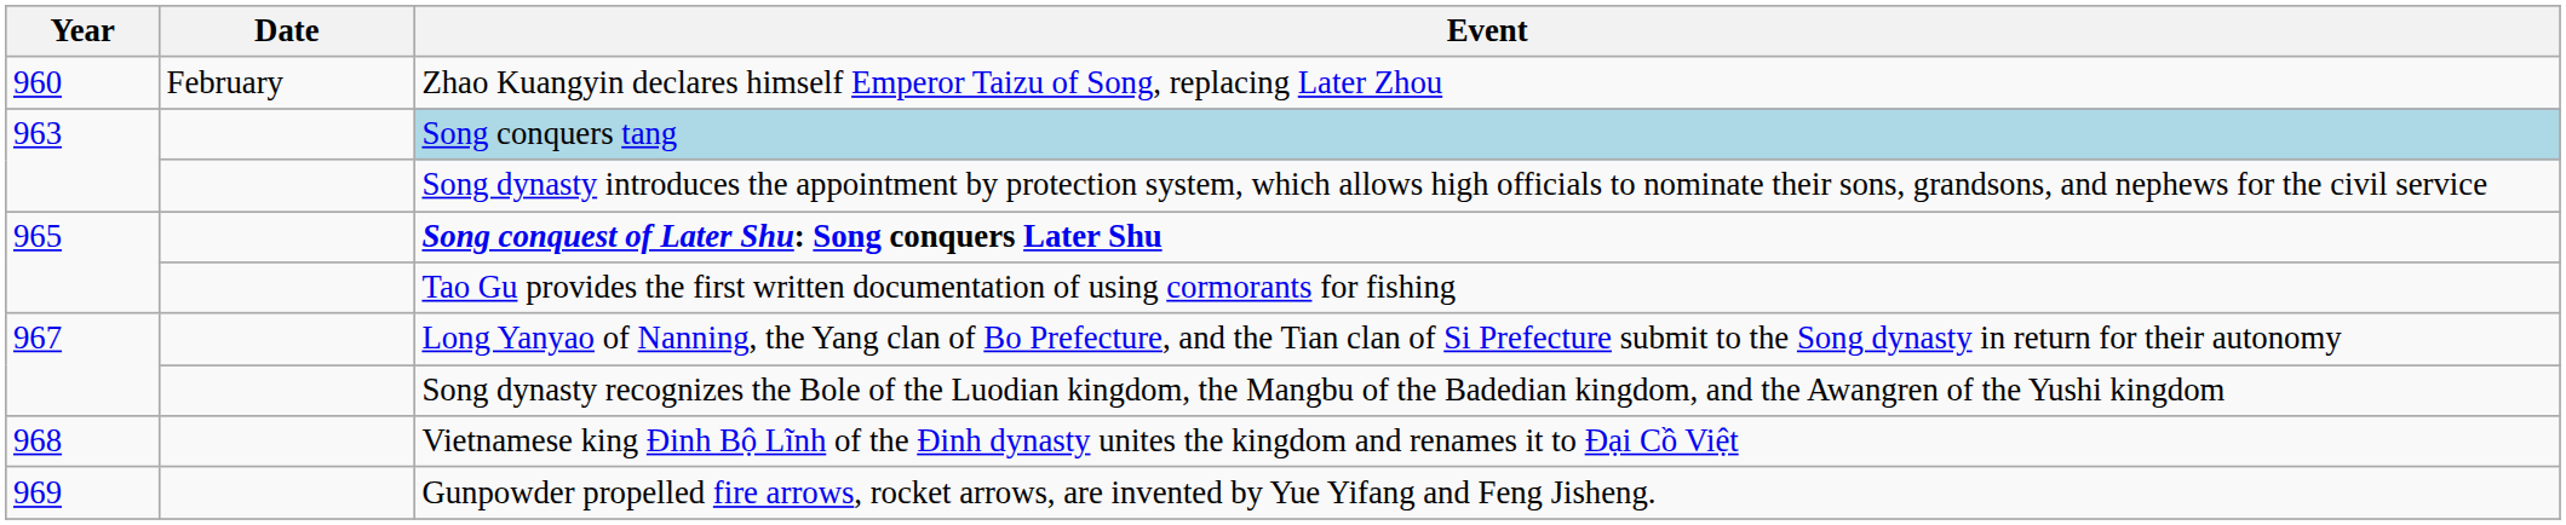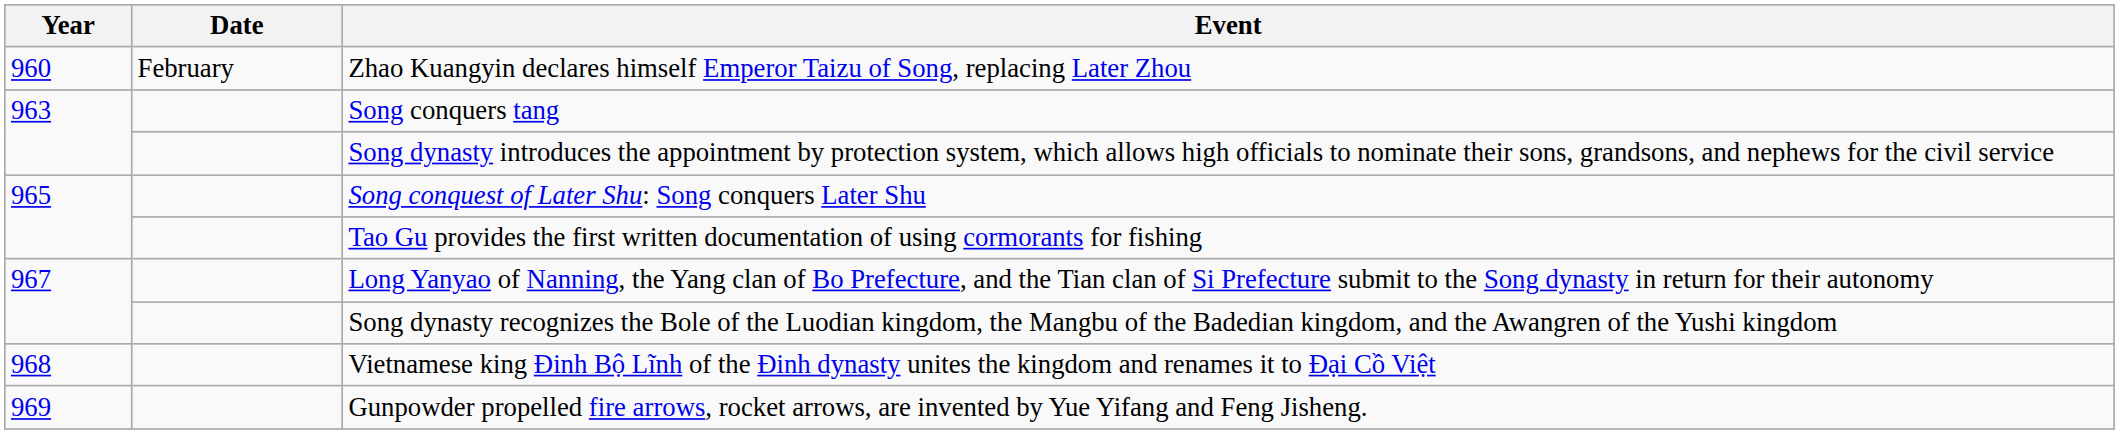Song conquers tang | Event: lightblue background -> no background
Song conquest of Later Shu: Song conquers Later Shu | Event: bold -> normal
